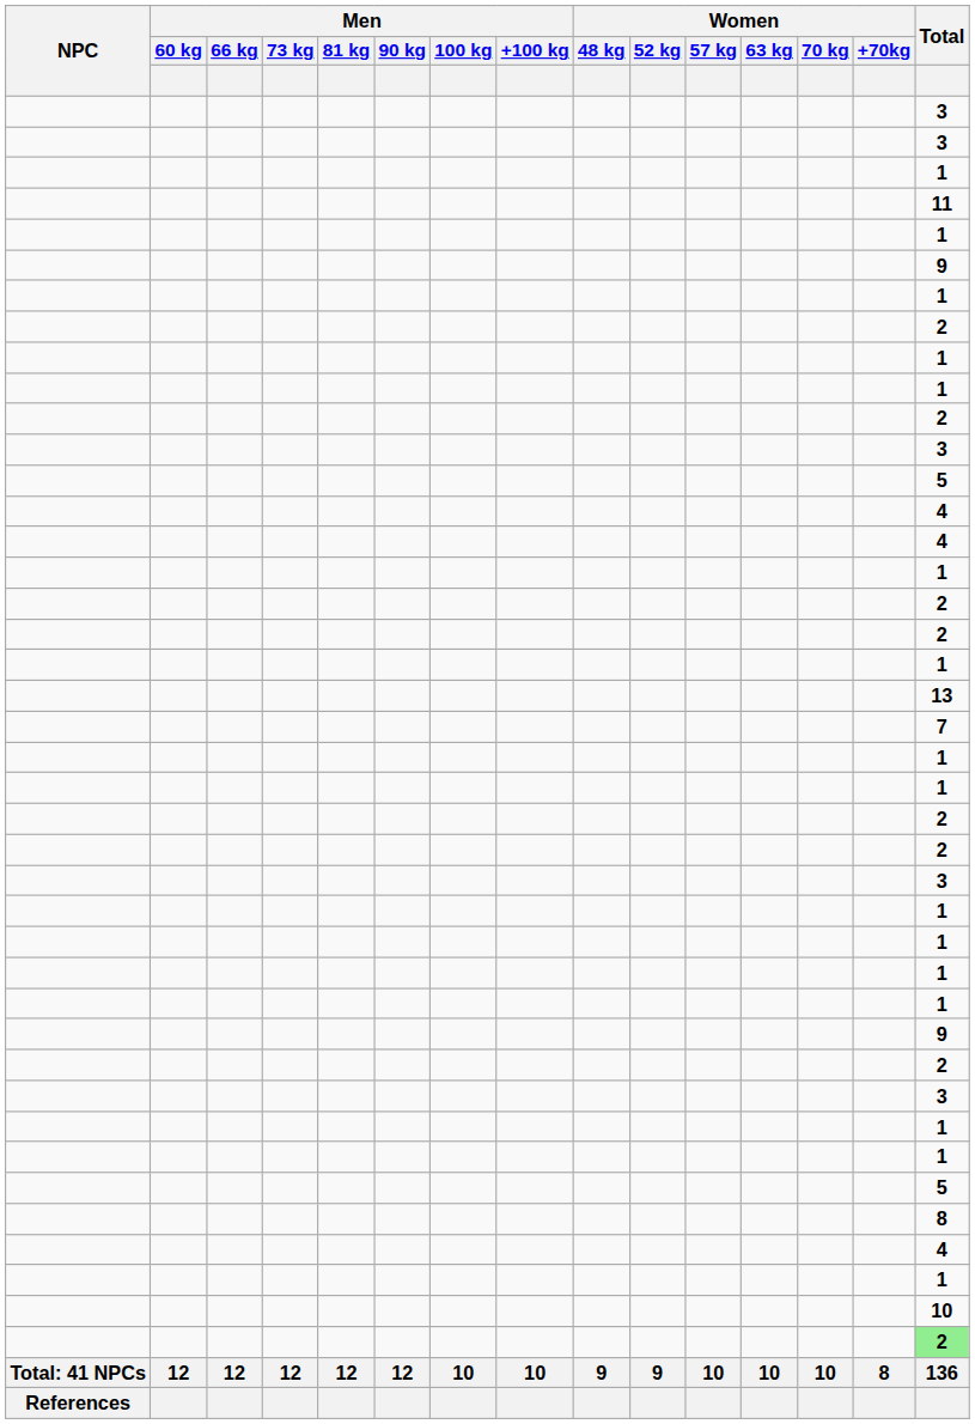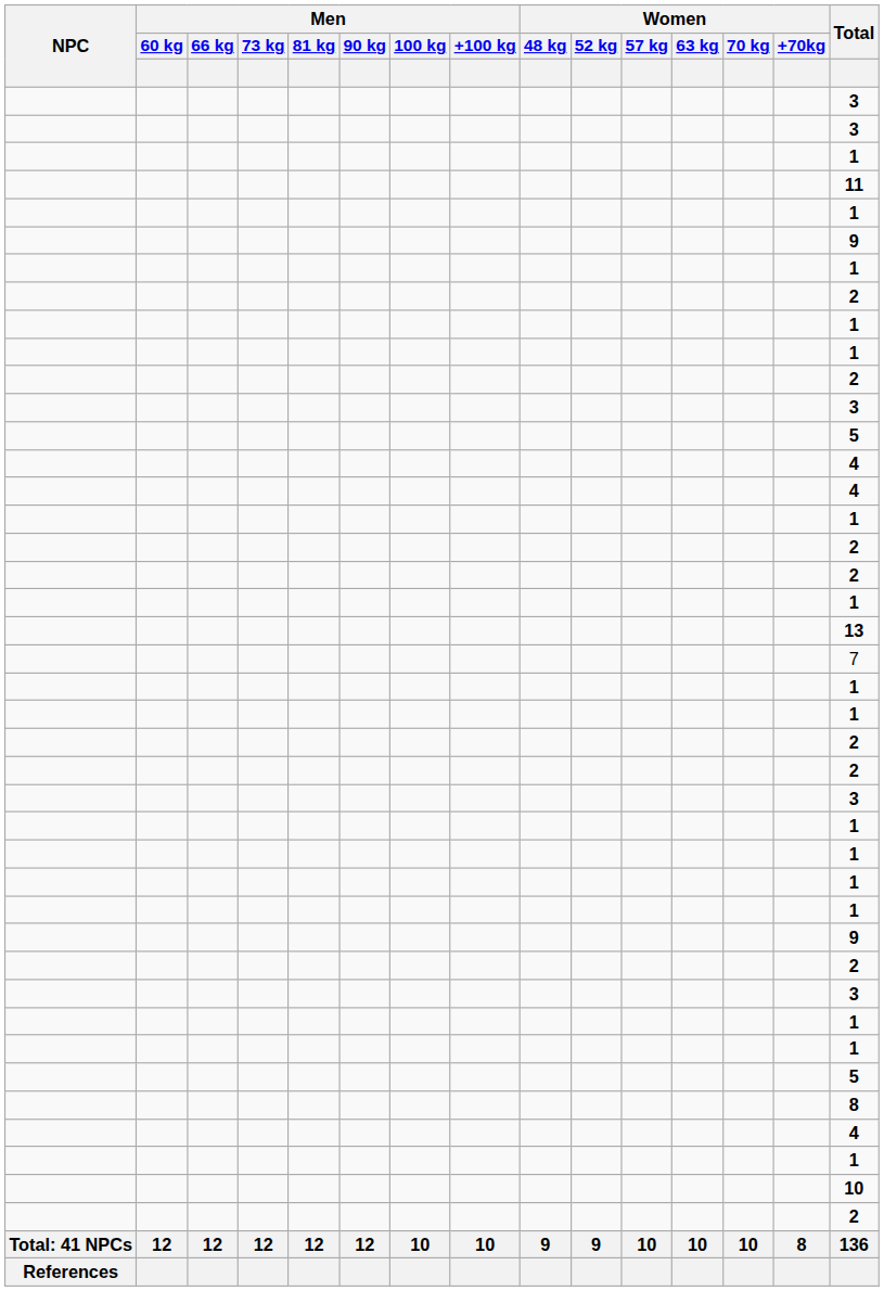row 24 | Total: bold -> normal
row 44 | Total: lightgreen background -> no background
